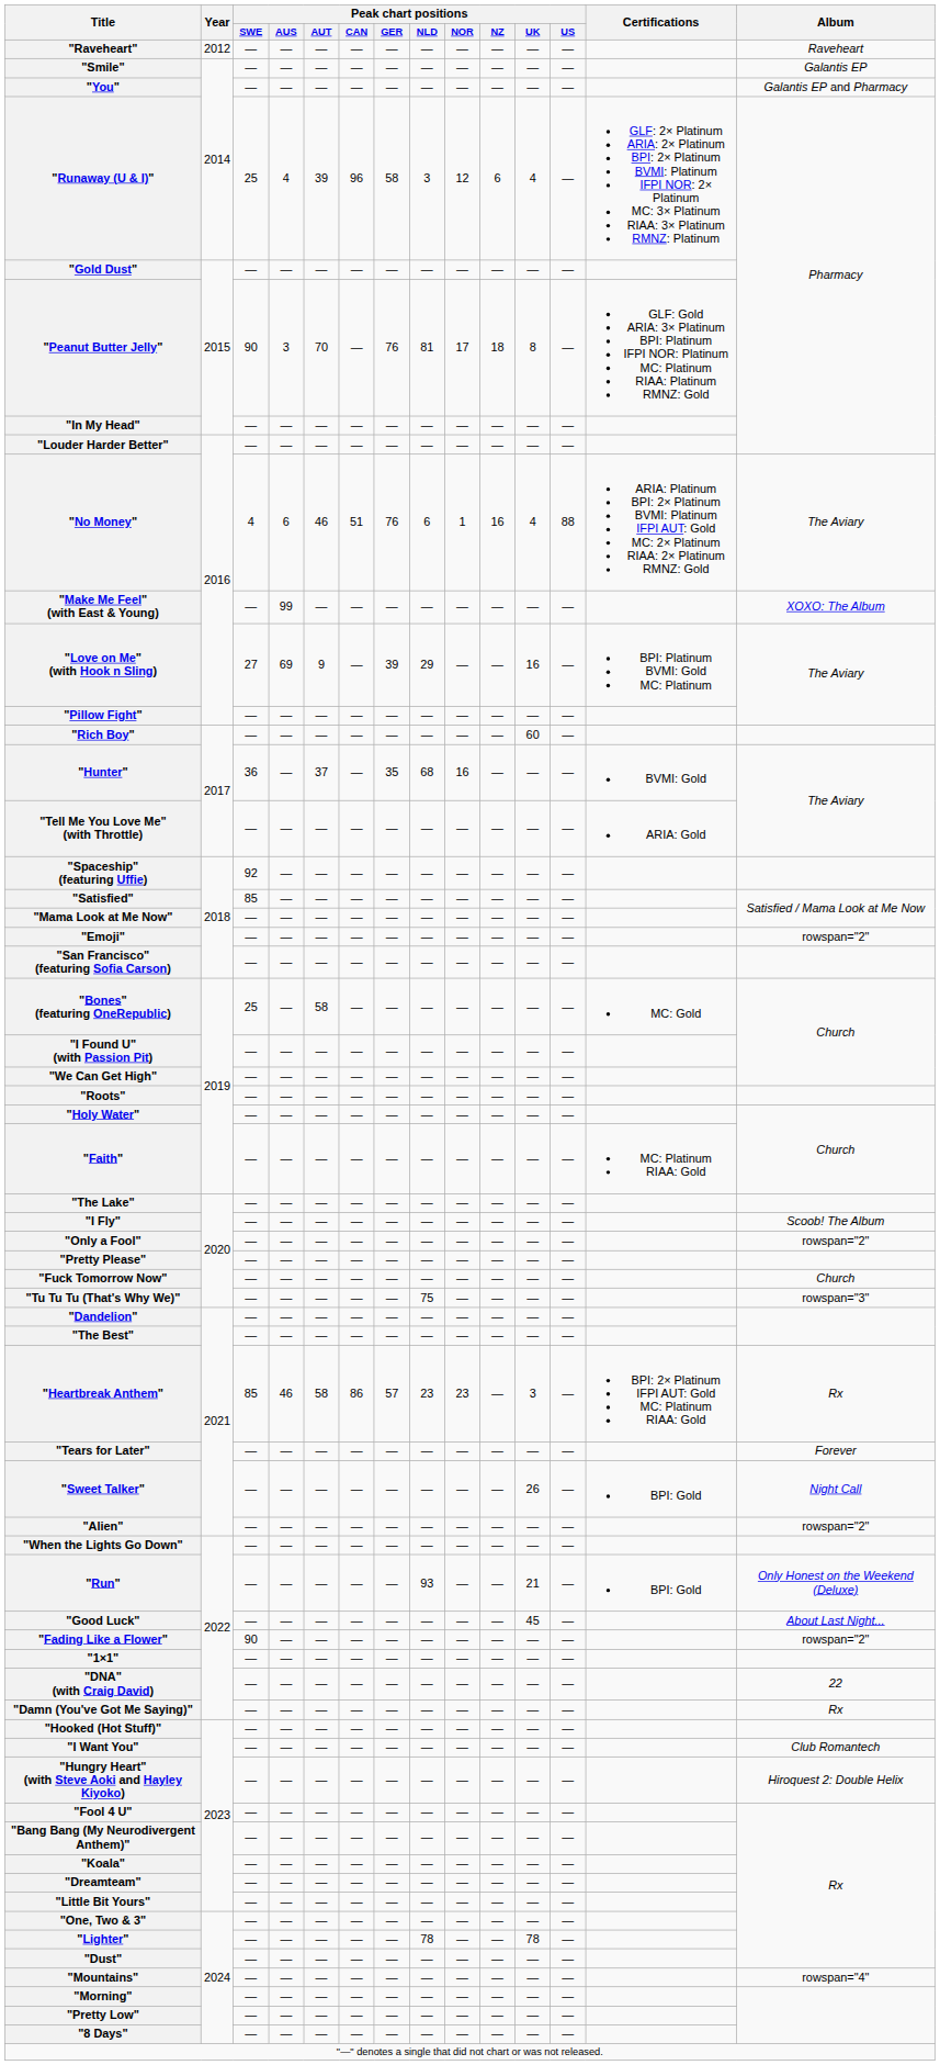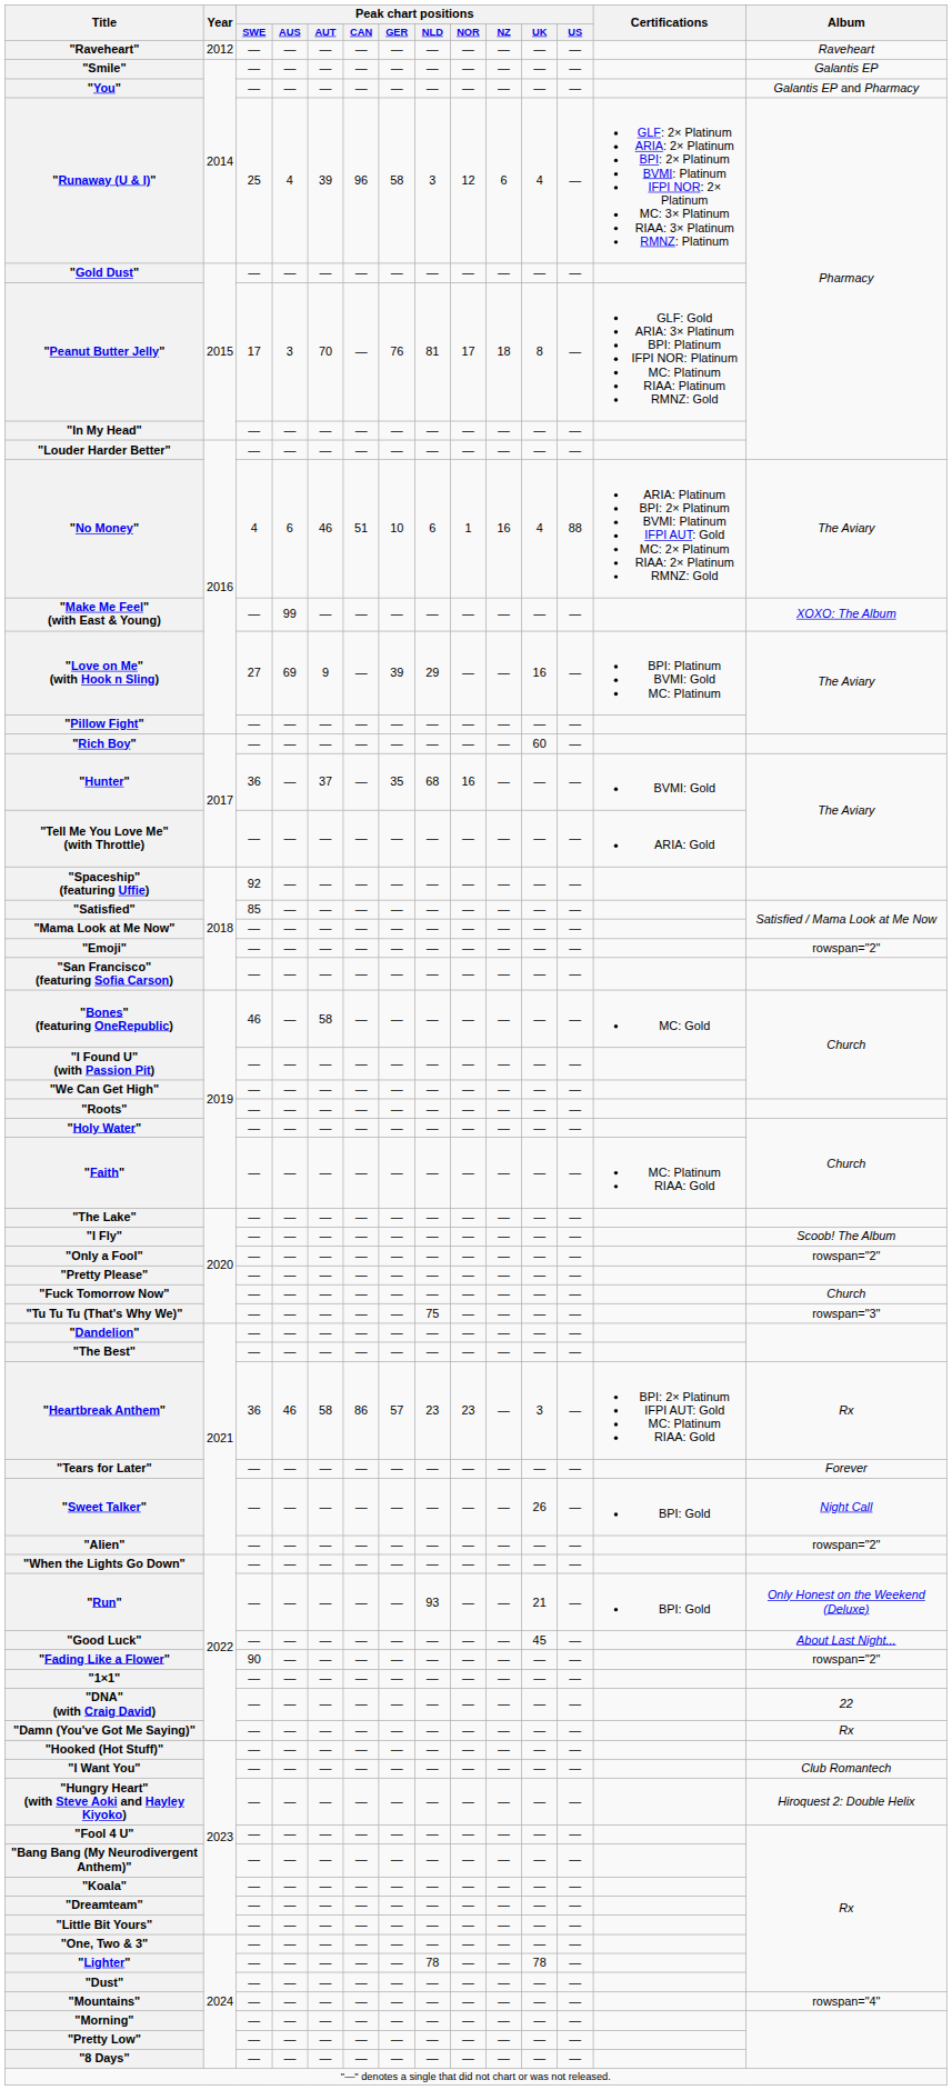"Peanut Butter Jelly" | Peak chart positions / SWE: 90 -> 17
"No Money" | Peak chart positions / GER: 76 -> 10
"Bones" (featuring OneRepublic) | Peak chart positions / SWE: 25 -> 46
"Heartbreak Anthem" | Peak chart positions / SWE: 85 -> 36
